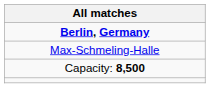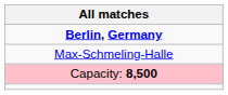row 4 | column 1: no background -> pink background
